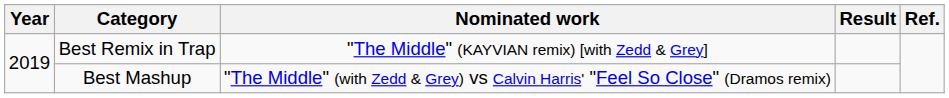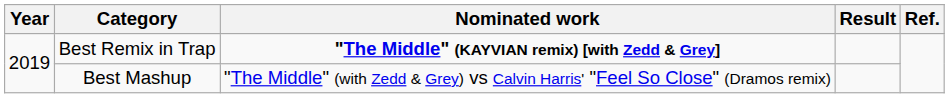Best Remix in Trap | Nominated work: normal -> bold
